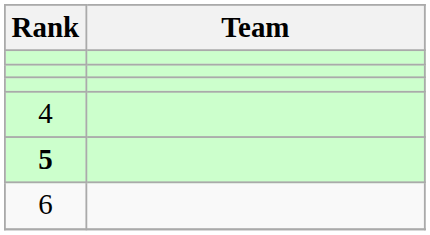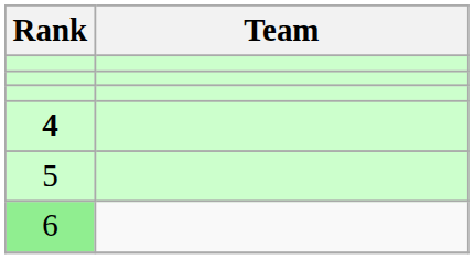row 5 | Rank: normal -> bold
row 6 | Rank: bold -> normal
row 7 | Rank: no background -> lightgreen background
